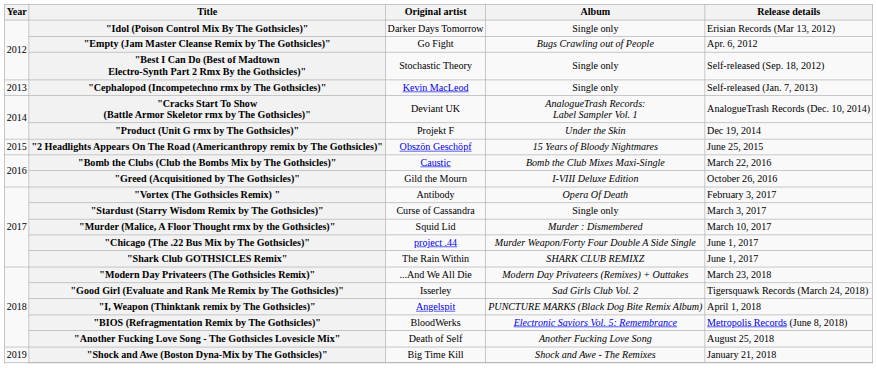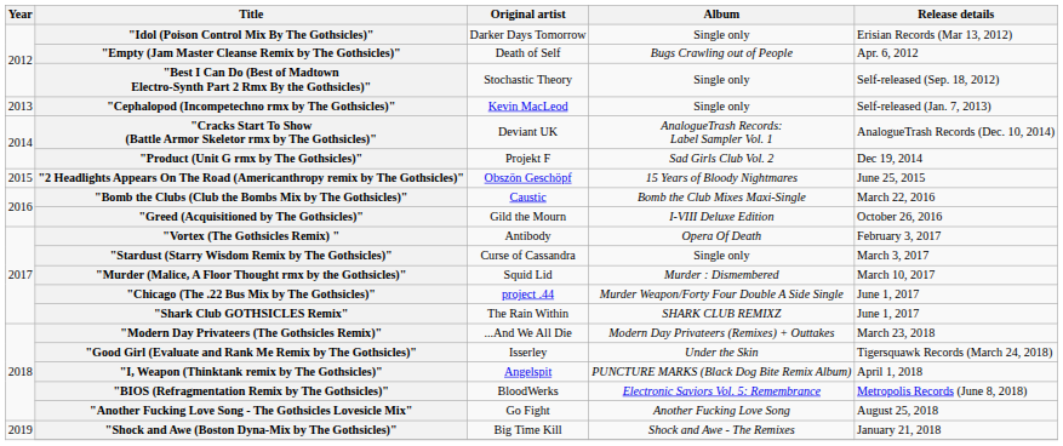"Empty (Jam Master Cleanse Remix by The Gothsicles)" | Original artist: Go Fight -> Death of Self
"Product (Unit G rmx by The Gothsicles)" | Album: Under the Skin -> Sad Girls Club Vol. 2
"Good Girl (Evaluate and Rank Me Remix by The Gothsicles)" | Album: Sad Girls Club Vol. 2 -> Under the Skin
"Another Fucking Love Song - The Gothsicles Lovesicle Mix" | Original artist: Death of Self -> Go Fight
